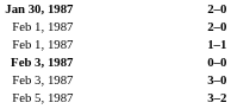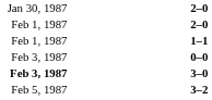Jan 30, 1987 / 2–0 | column 1: bold -> normal
0–0 | column 1: bold -> normal
3–0 | column 1: normal -> bold
